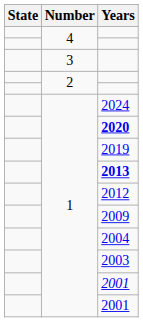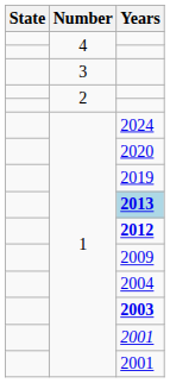2020 | Years: bold -> normal
2013 | Years: no background -> lightblue background
2012 | Years: normal -> bold
2003 | Years: normal -> bold
